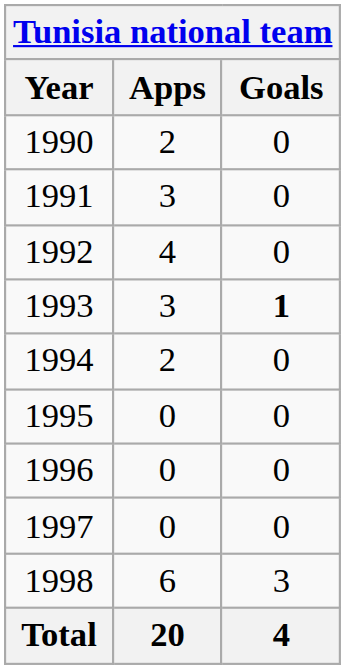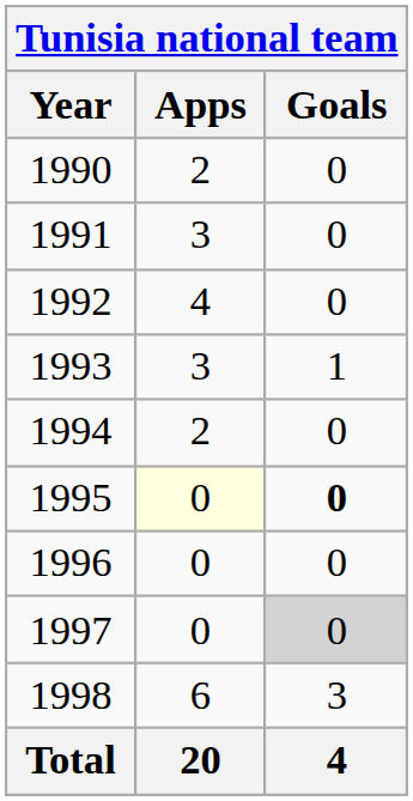1993 | Goals: bold -> normal
1995 | Apps: no background -> lightyellow background
1995 | Goals: normal -> bold
1997 | Goals: no background -> lightgrey background
